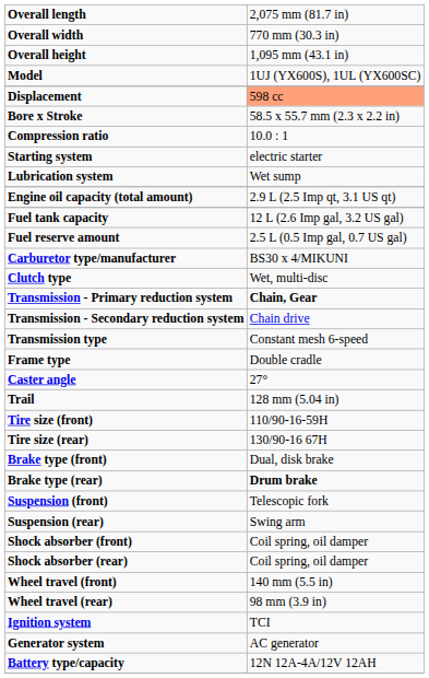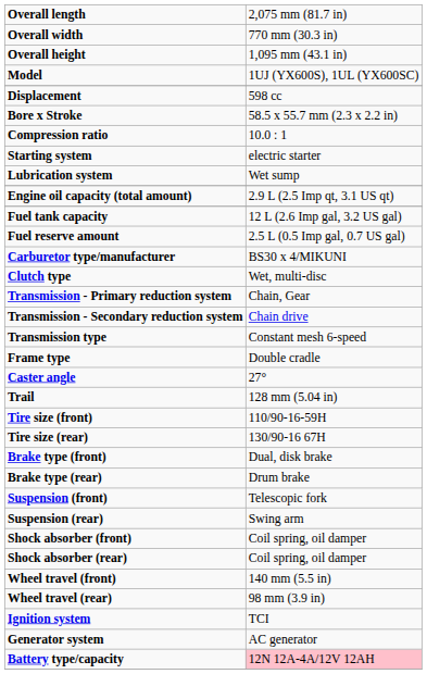Displacement | column 2: lightsalmon background -> no background
Transmission - Primary reduction system | column 2: bold -> normal
Brake type (rear) | column 2: bold -> normal
Battery type/capacity | column 2: no background -> pink background
